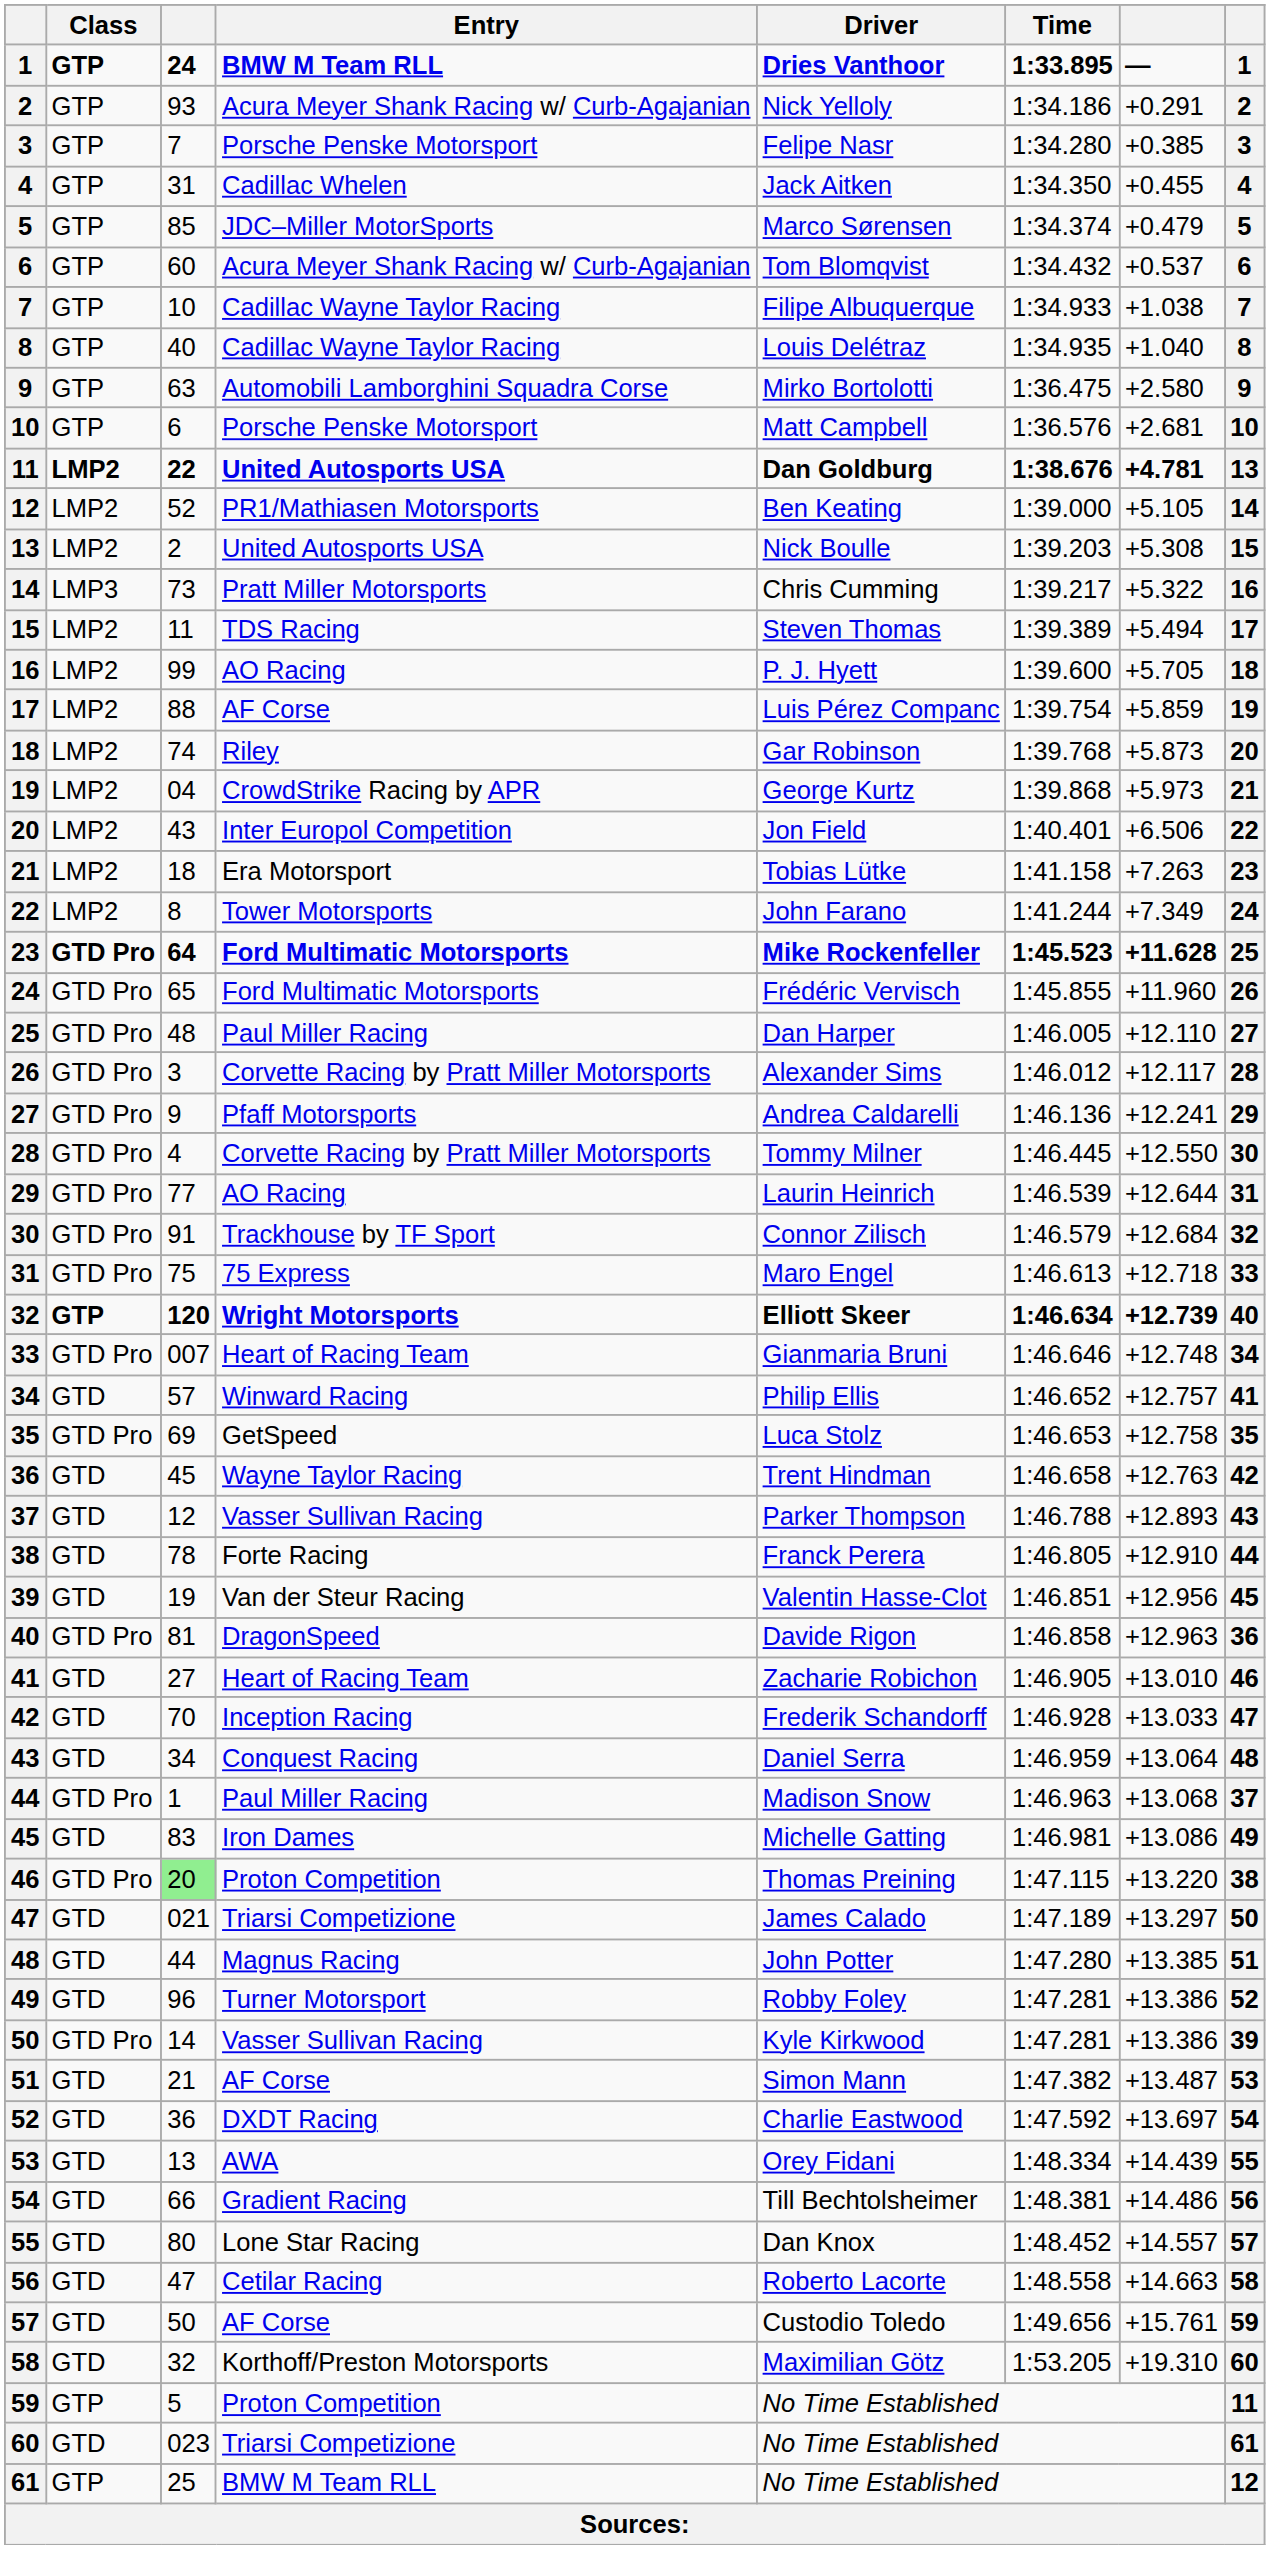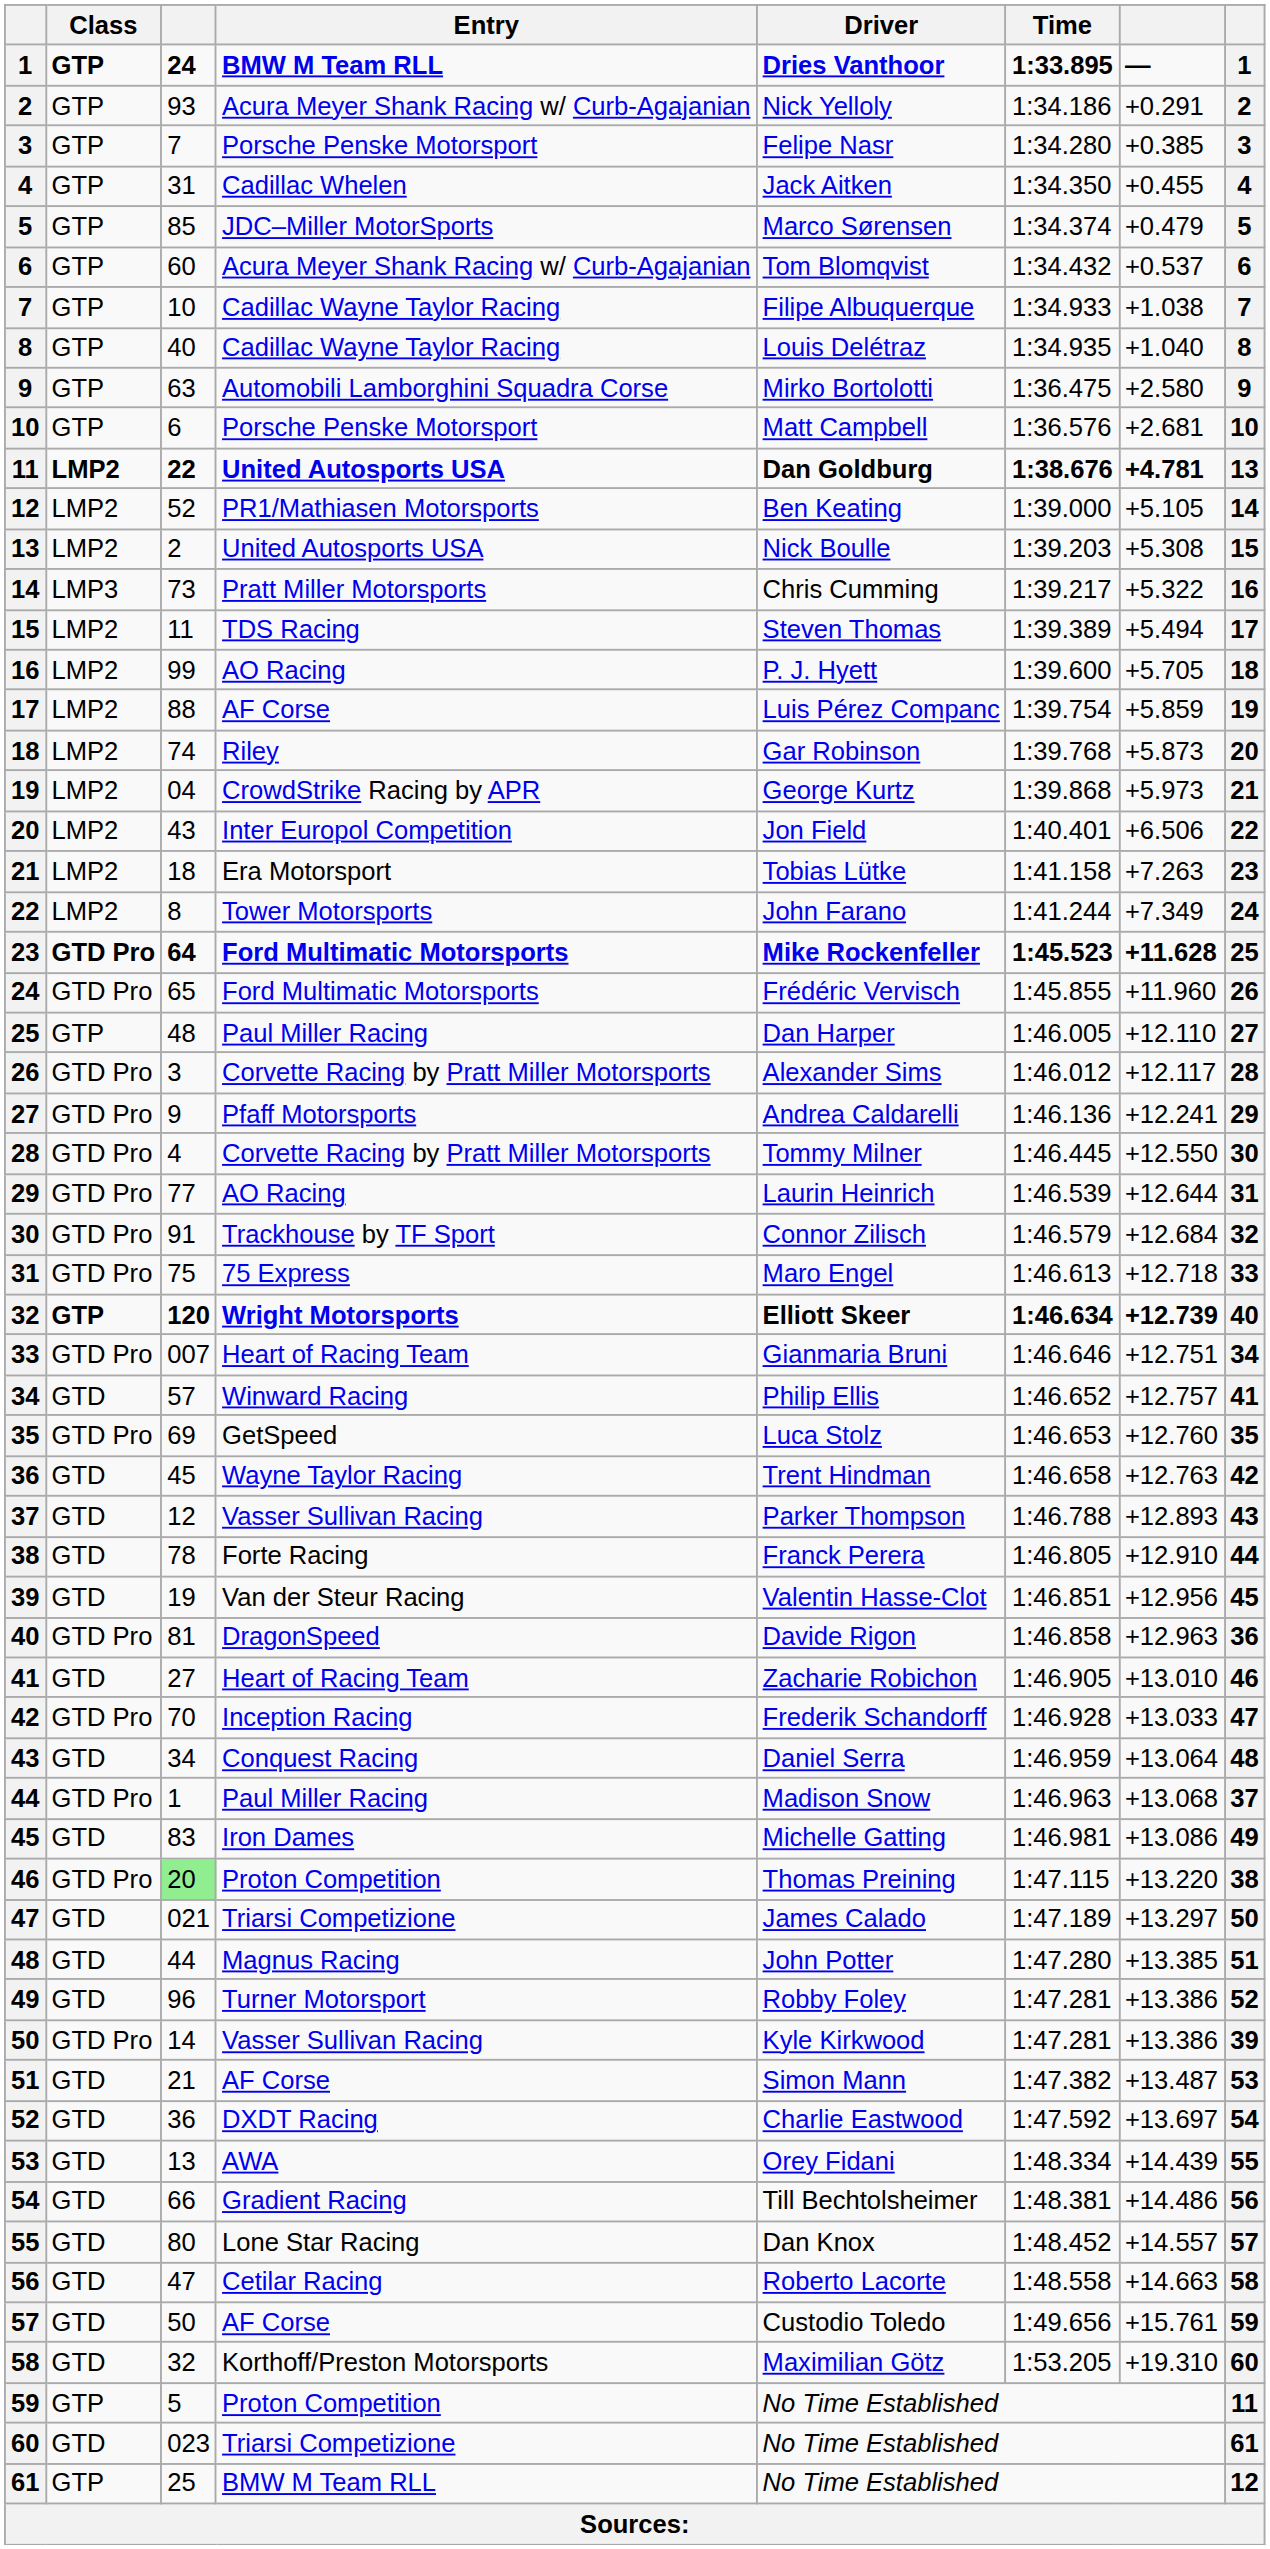row 26 | Class: GTD Pro -> GTP
row 34 | column 7: +12.748 -> +12.751
row 36 | column 7: +12.758 -> +12.760
row 43 | Class: GTD -> GTD Pro
